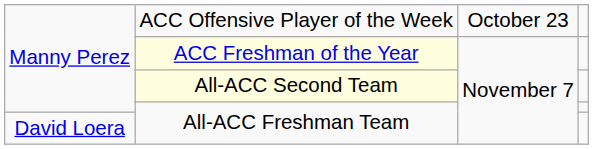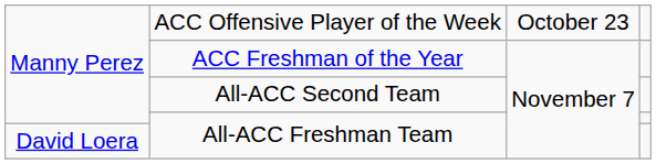ACC Freshman of the Year | column 2: lightyellow background -> no background
All-ACC Second Team | column 2: lightyellow background -> no background
